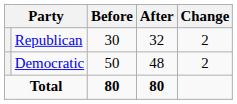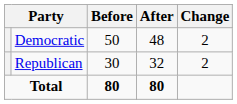rows swapped: Democratic <-> Republican
